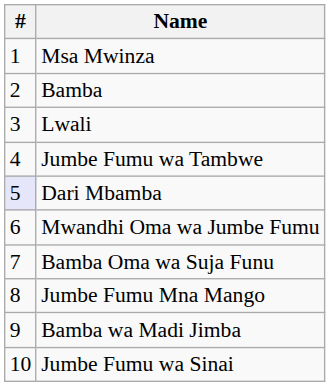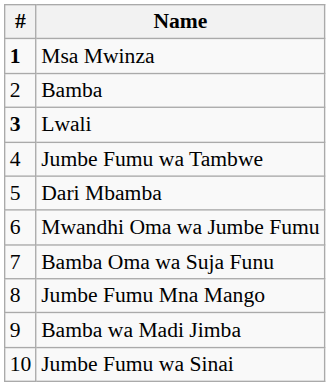Msa Mwinza | #: normal -> bold
Lwali | #: normal -> bold
Dari Mbamba | #: lavender background -> no background
